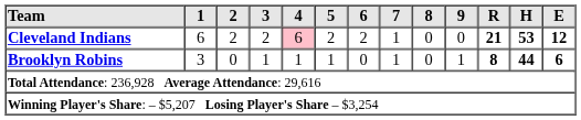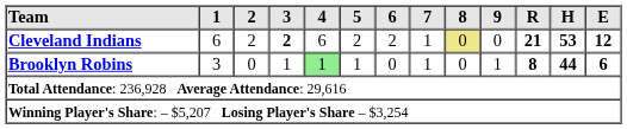Cleveland Indians | 3: normal -> bold
Cleveland Indians | 4: pink background -> no background
Cleveland Indians | 8: no background -> khaki background
Brooklyn Robins | 4: no background -> lightgreen background
